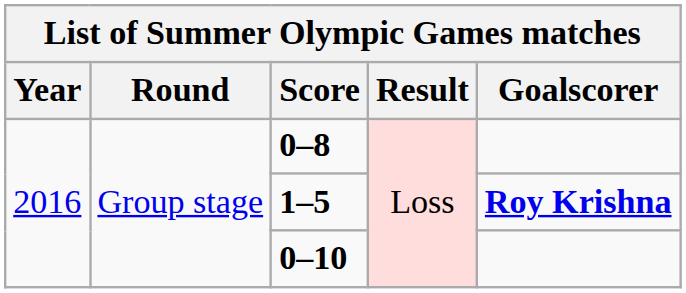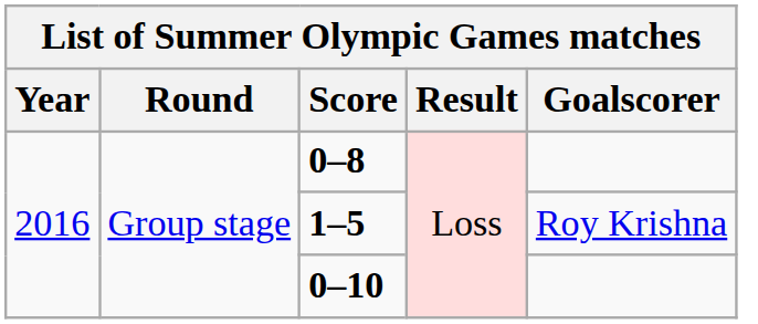1–5 | Goalscorer: bold -> normal
